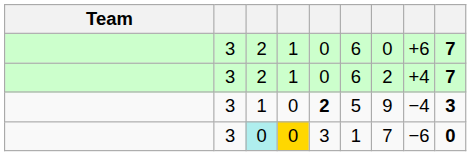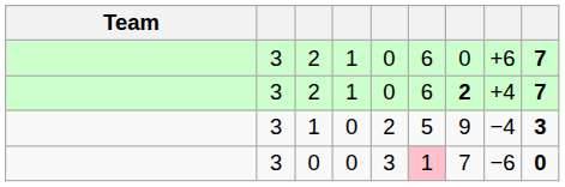row 3 | column 7: normal -> bold
row 4 | column 5: bold -> normal
row 5 | column 3: paleturquoise background -> no background
row 5 | column 4: gold background -> no background
row 5 | column 6: no background -> pink background
